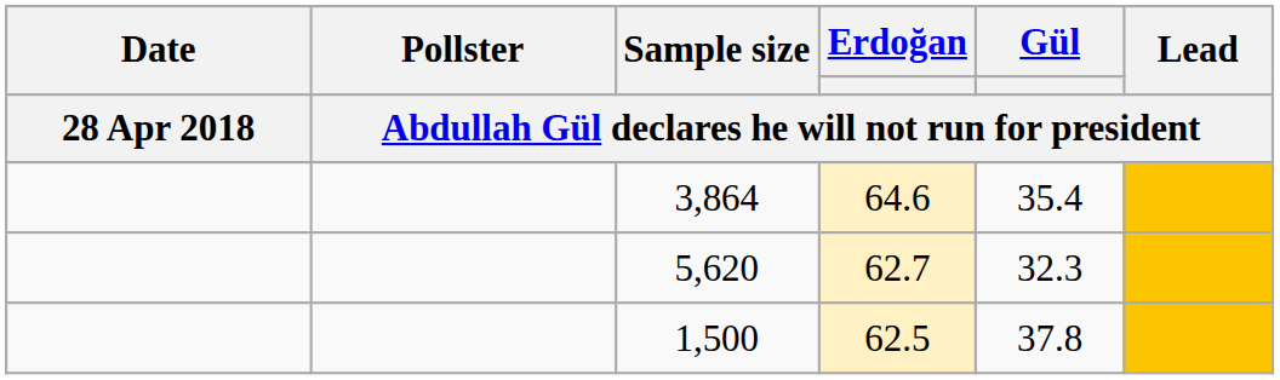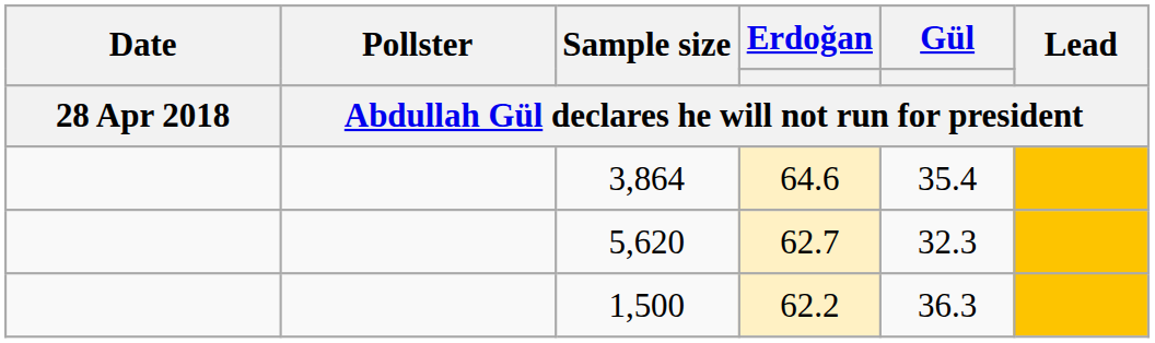1,500 | column 4: 62.5 -> 62.2
1,500 | Gül / Abdullah Gül declares he will not run for president: 37.8 -> 36.3
